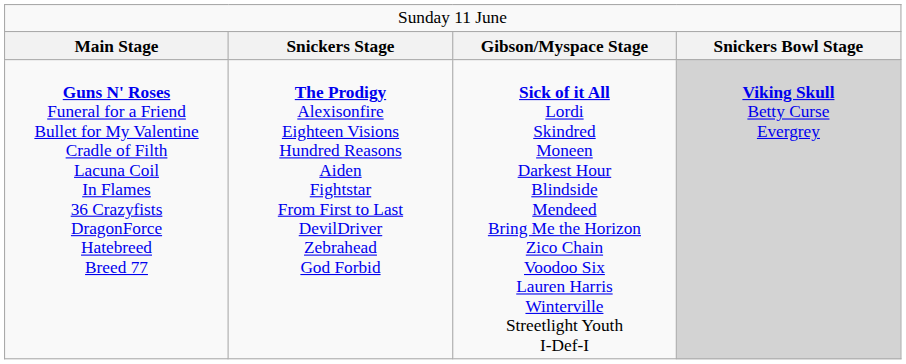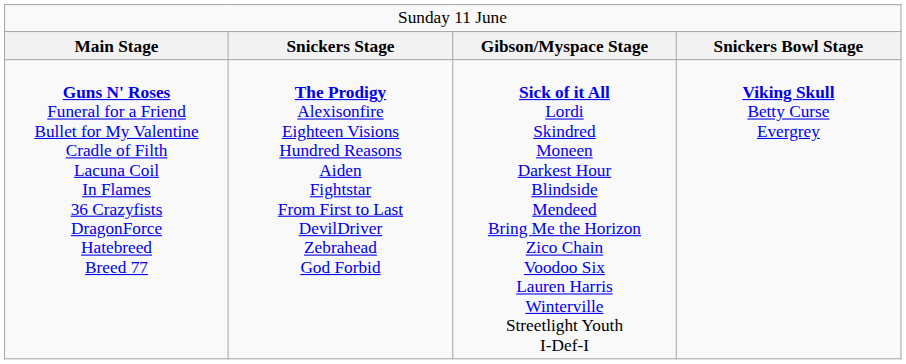row 3 | column 4: lightgrey background -> no background
